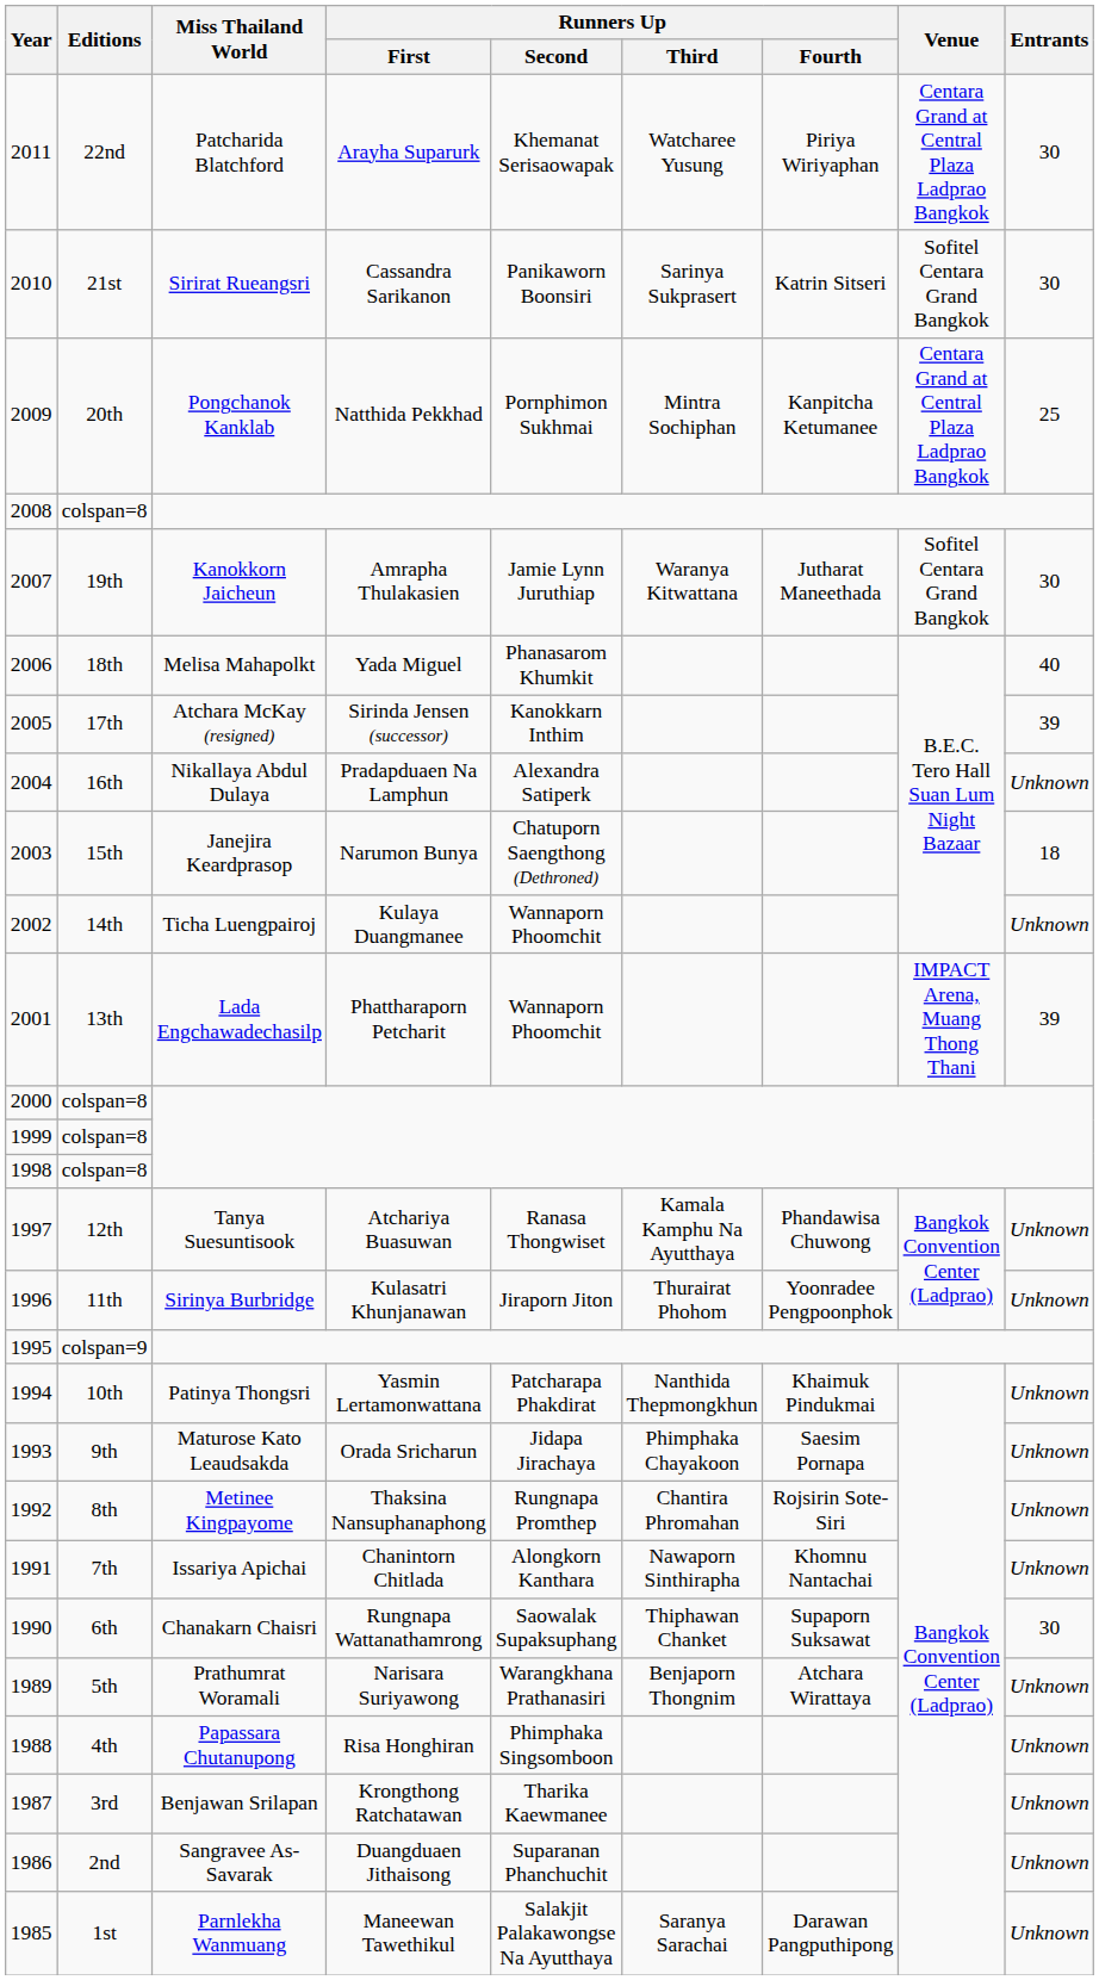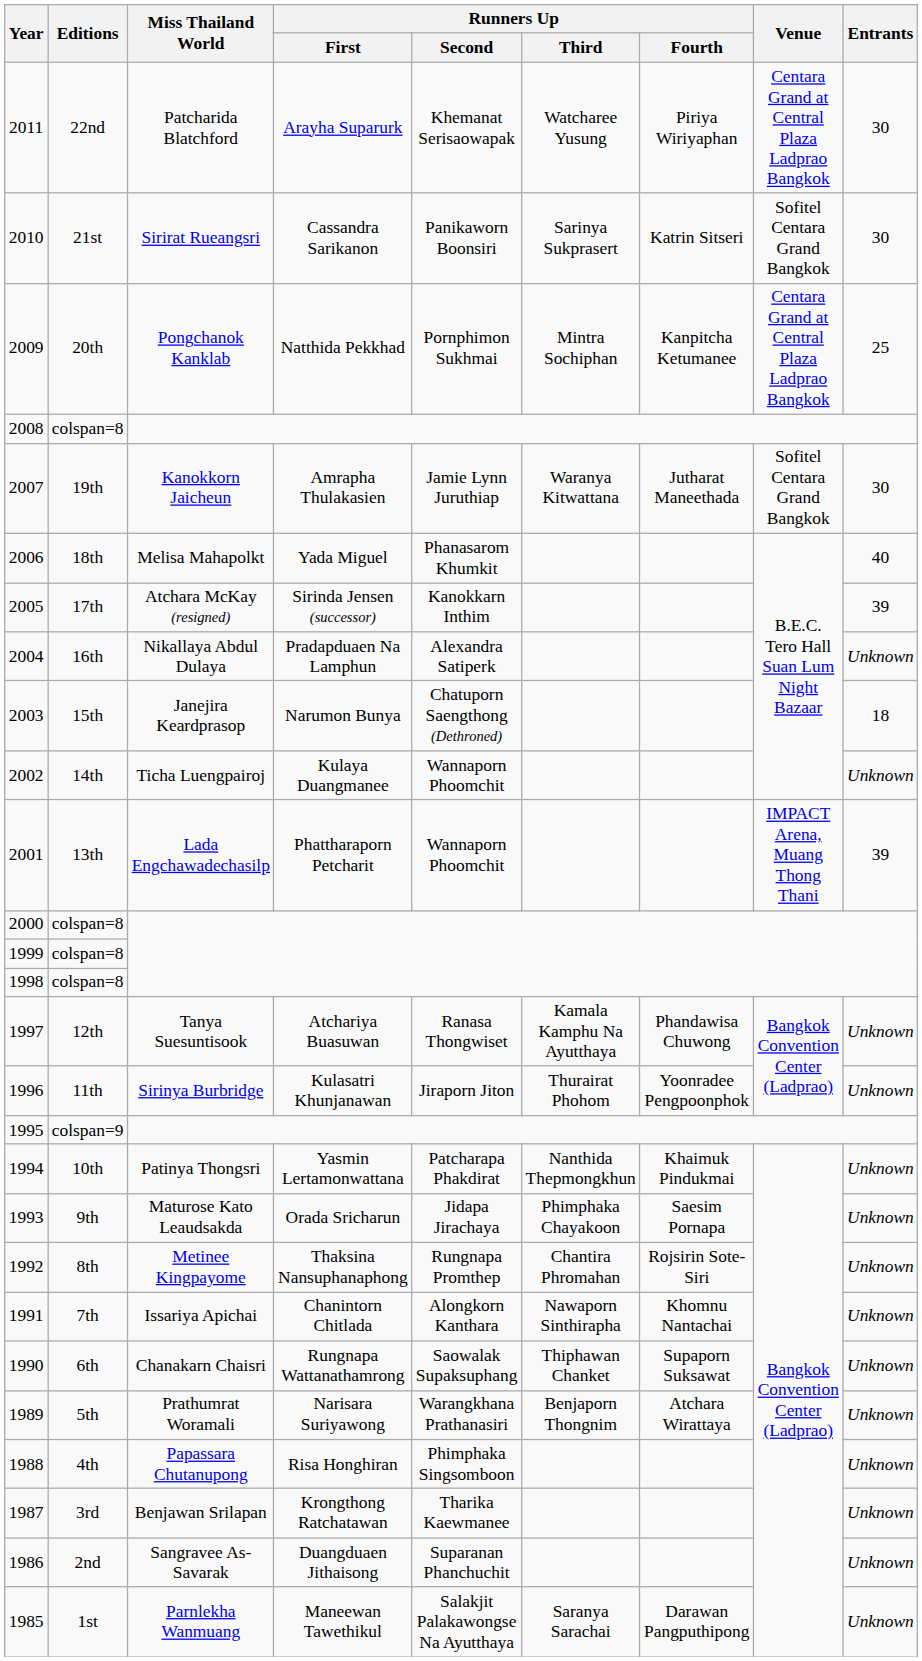1990 | Entrants: 30 -> Unknown
